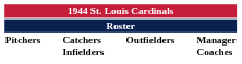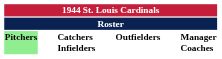Pitchers | column 1: no background -> lightgreen background
